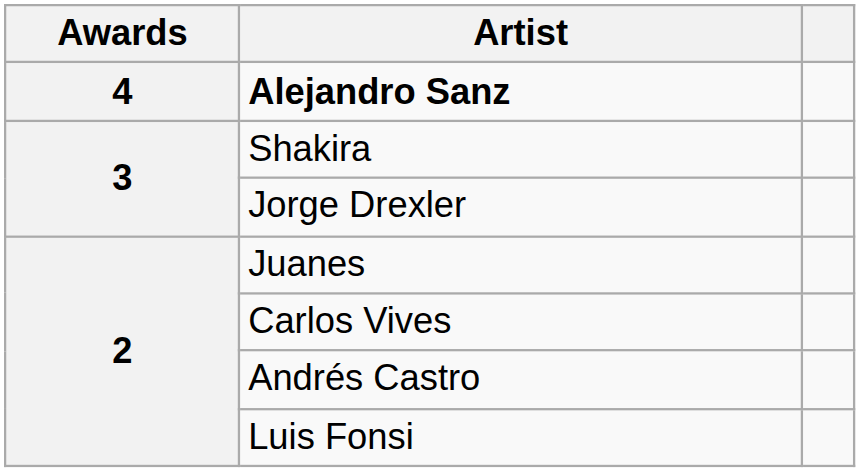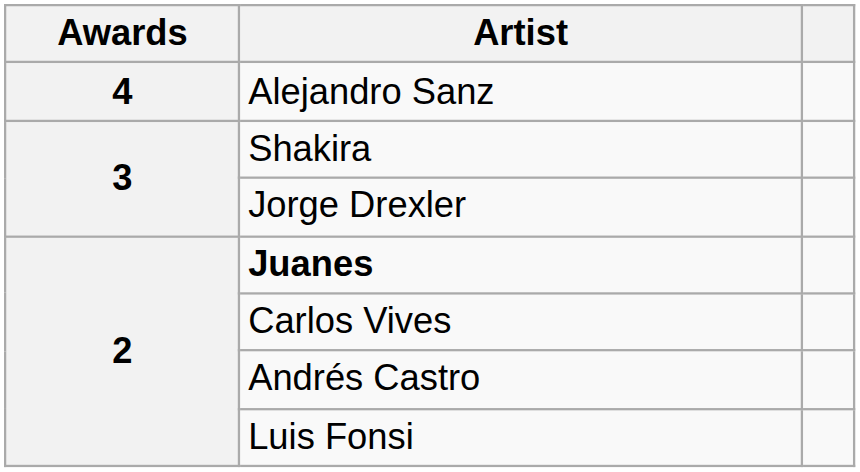Alejandro Sanz | Artist: bold -> normal
Juanes | Artist: normal -> bold
